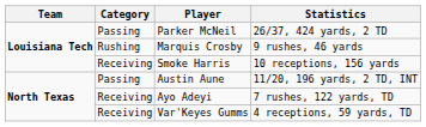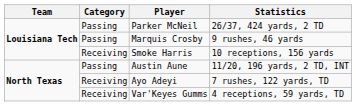Marquis Crosby | Category: Rushing -> Passing
